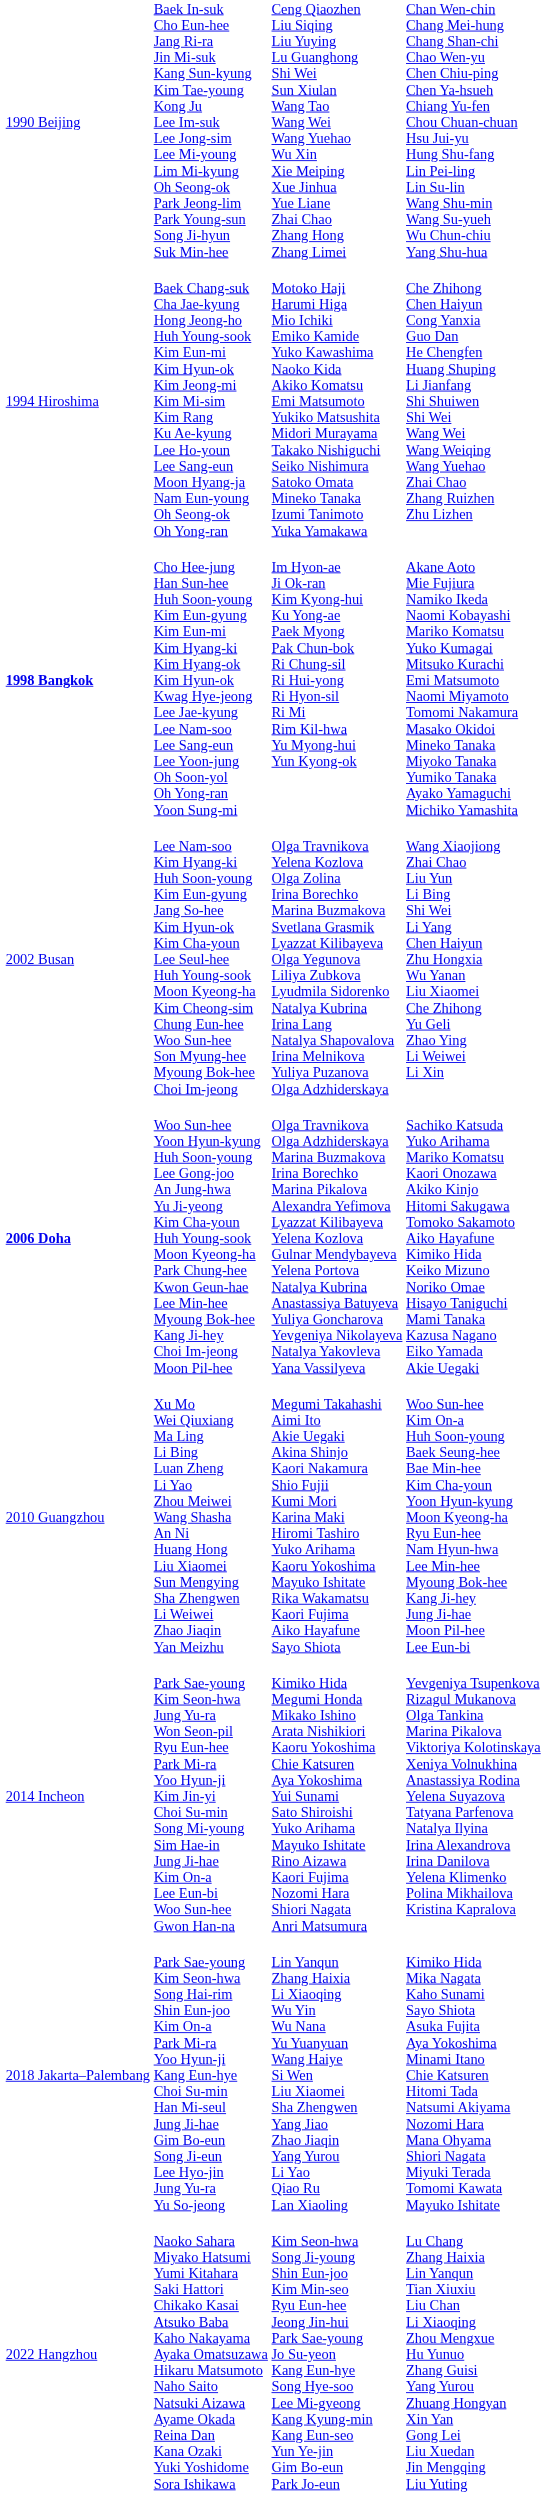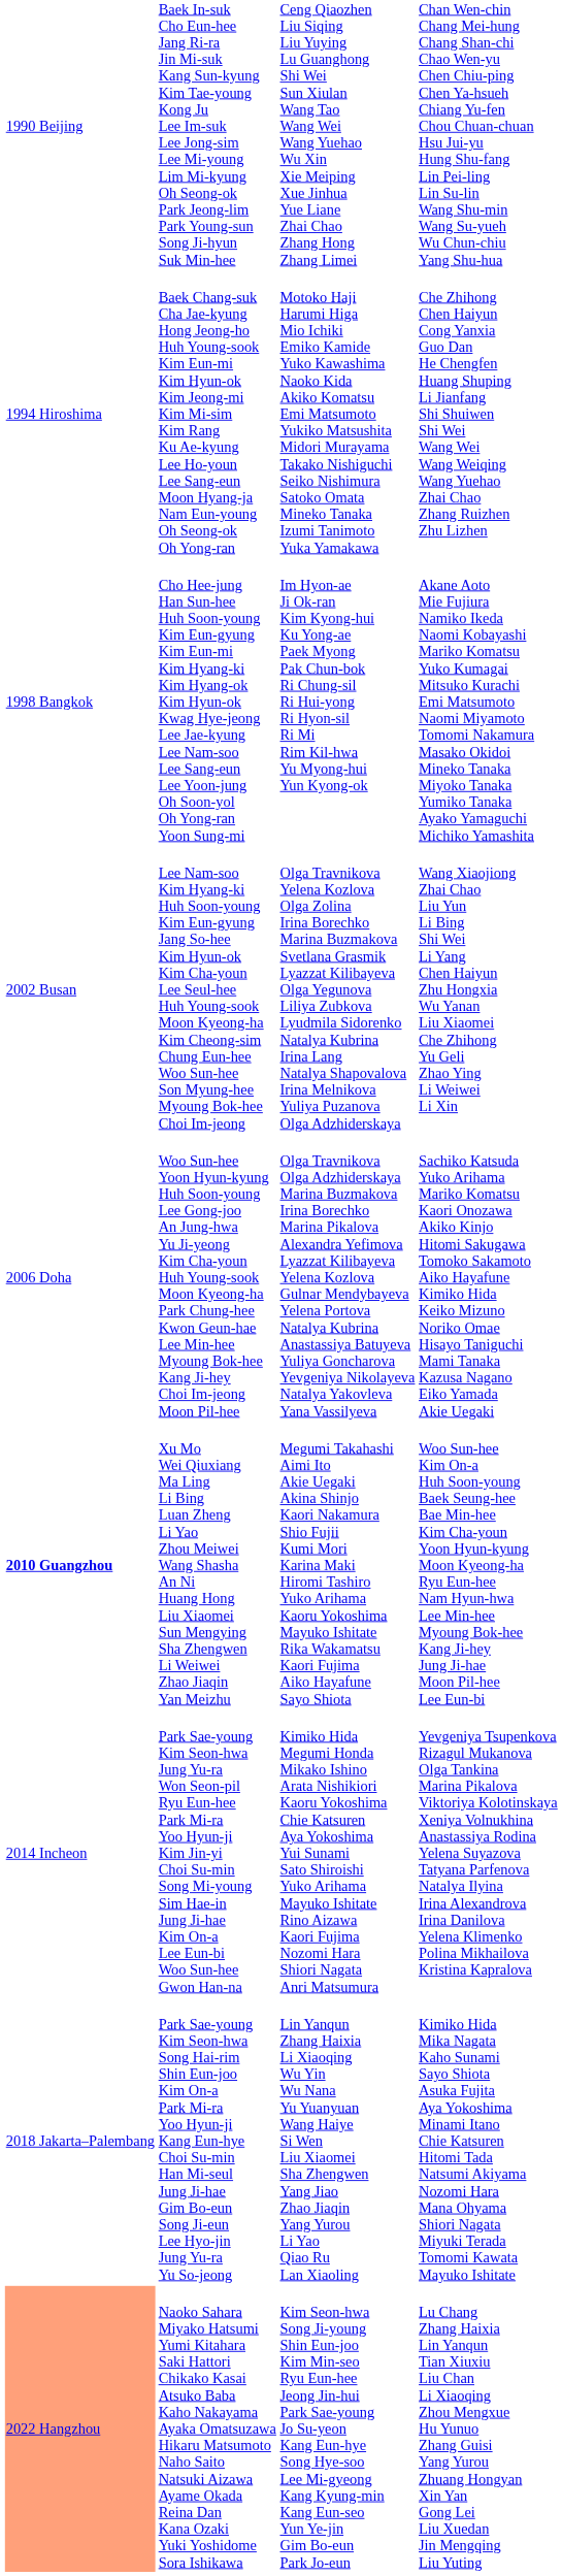1998 Bangkok | column 1: bold -> normal
2006 Doha | column 1: bold -> normal
2010 Guangzhou | column 1: normal -> bold
2022 Hangzhou | column 1: no background -> lightsalmon background
